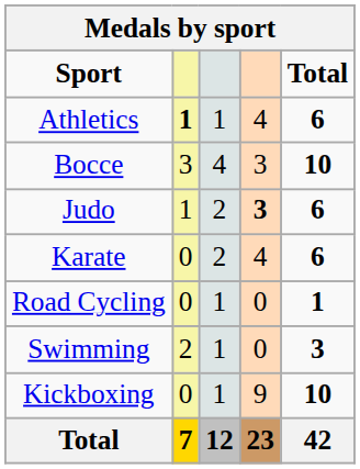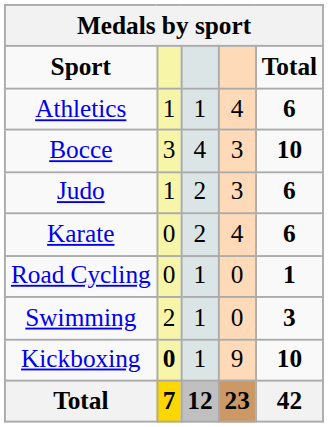Athletics | column 2: bold -> normal
Judo | column 4: bold -> normal
Kickboxing | column 2: normal -> bold
